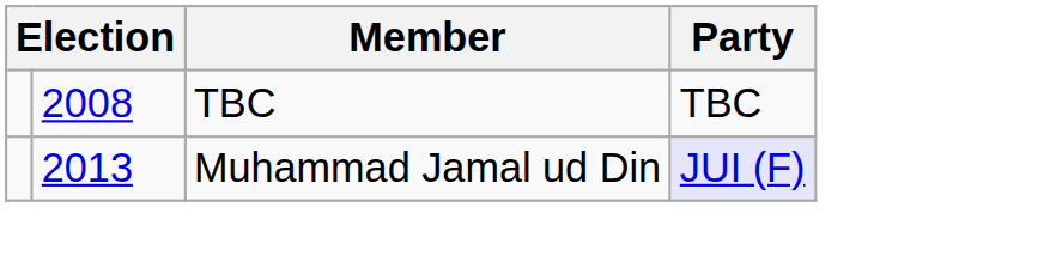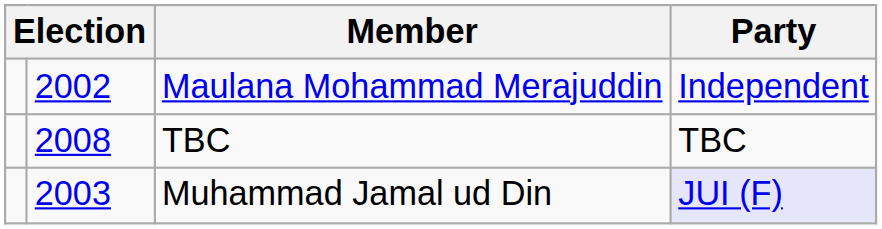+ row: 2002 | Maulana Mohammad Merajuddin | Independent
Muhammad Jamal ud Din | column 2: 2013 -> 2003
